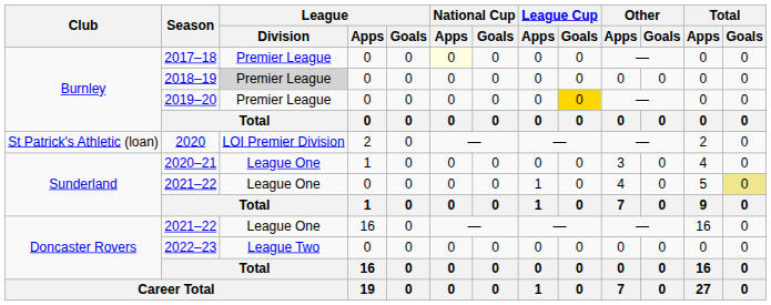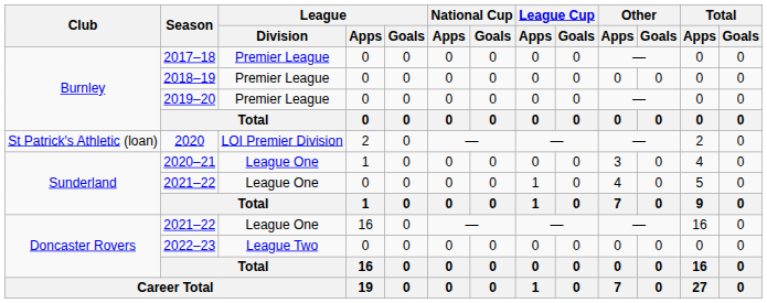2017–18 | National Cup / Apps: lightyellow background -> no background
2018–19 | League / Division: lightgrey background -> no background
2019–20 | League Cup / Goals: gold background -> no background
Sunderland / 2021–22 | Total / Goals: khaki background -> no background
